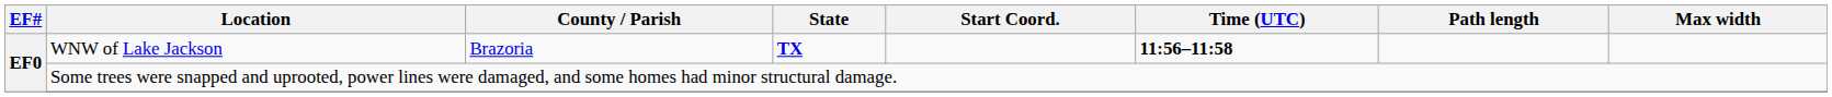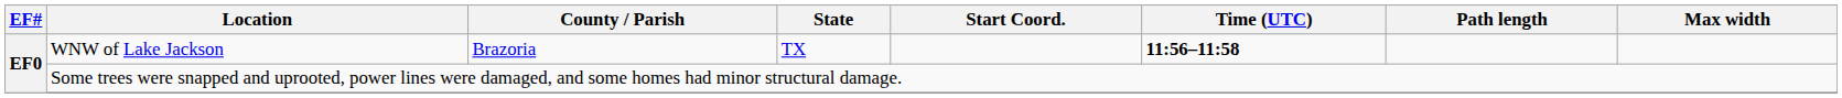WNW of Lake Jackson | State: bold -> normal
